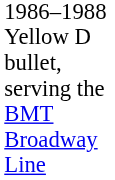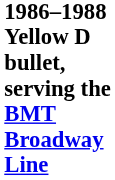row 1 | column 1: normal -> bold
